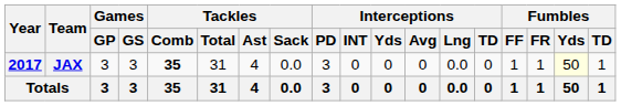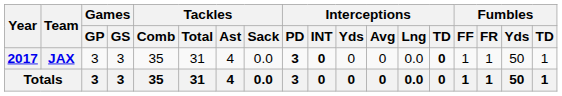JAX | Tackles / Comb: bold -> normal
JAX | Interceptions / PD: normal -> bold
JAX | Interceptions / INT: normal -> bold
JAX | Interceptions / TD: normal -> bold
JAX | Fumbles / Yds: lightyellow background -> no background
